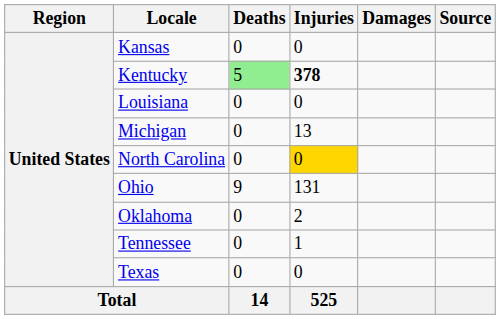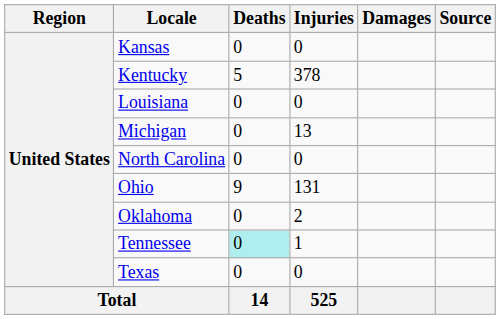Kentucky | Deaths: lightgreen background -> no background
Kentucky | Injuries: bold -> normal
North Carolina | Injuries: gold background -> no background
Tennessee | Deaths: no background -> paleturquoise background
